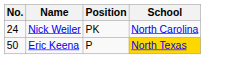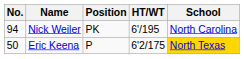+ column: HT/WT | 6'/195 | 6'2/175
Nick Weiler | No.: 24 -> 94
